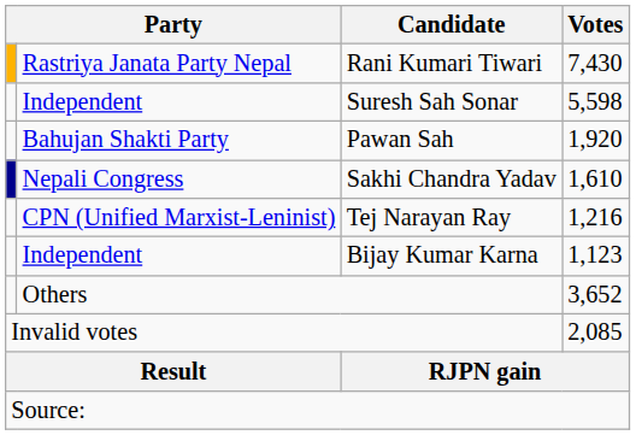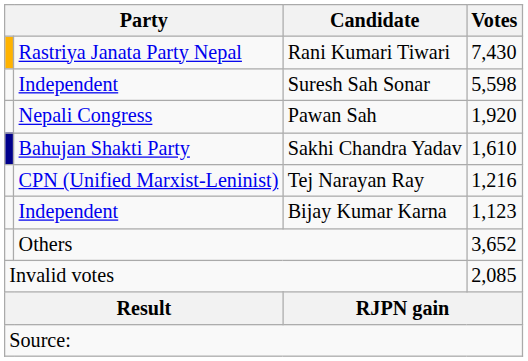Pawan Sah | column 2: Bahujan Shakti Party -> Nepali Congress
Sakhi Chandra Yadav | column 2: Nepali Congress -> Bahujan Shakti Party
